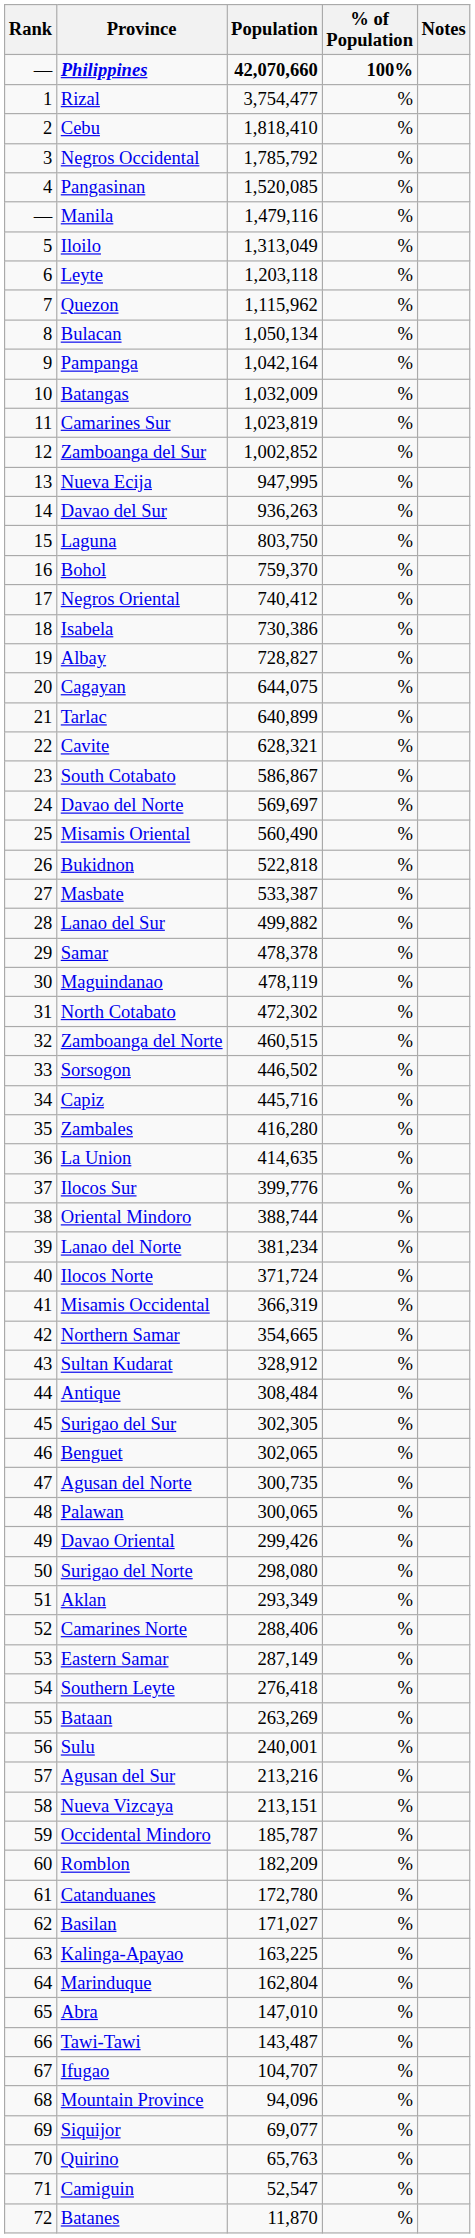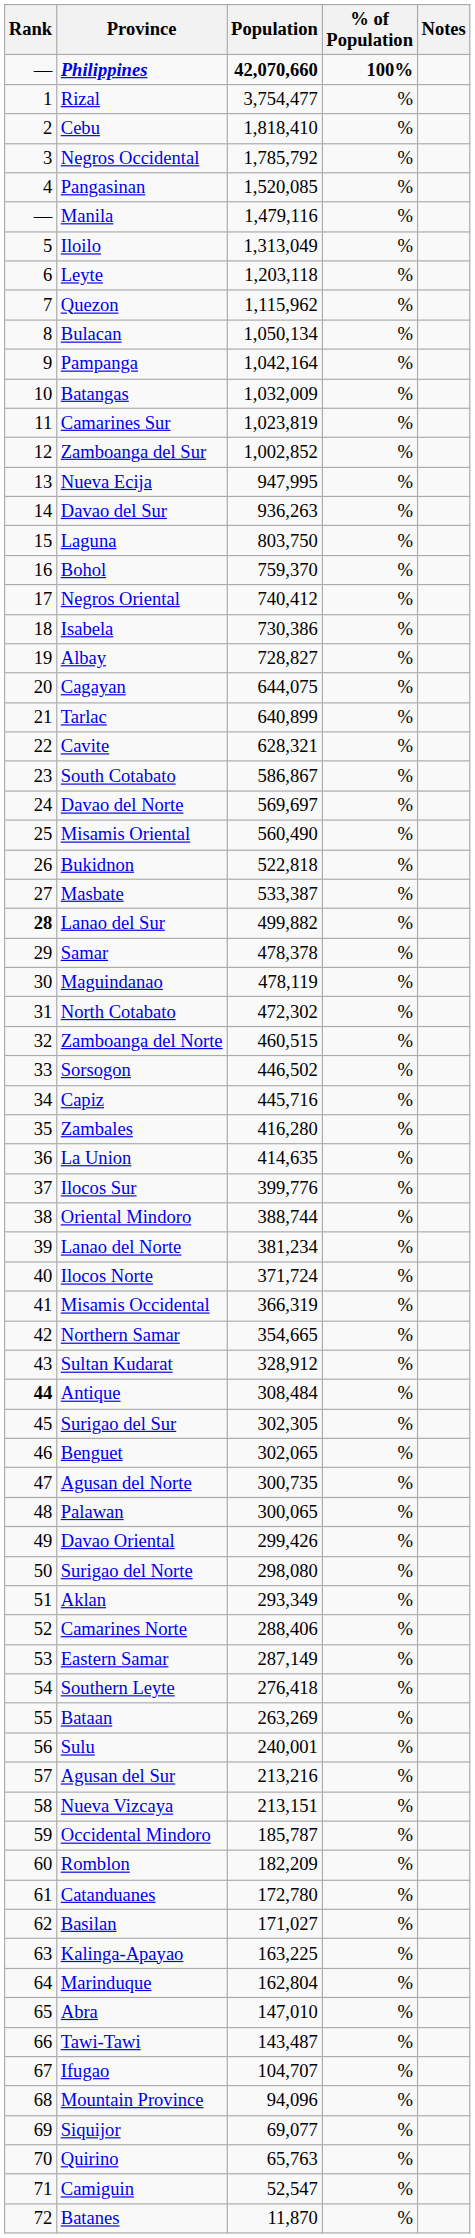Lanao del Sur | Rank: normal -> bold
Antique | Rank: normal -> bold
